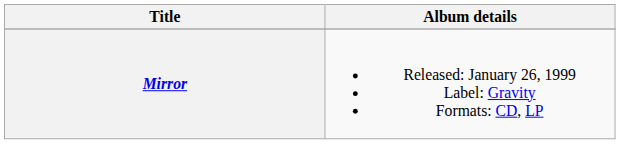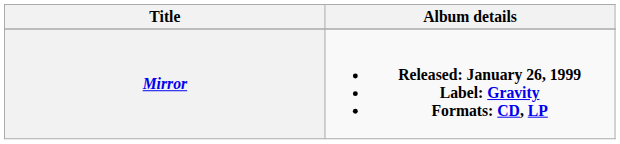Mirror | Album details: normal -> bold
